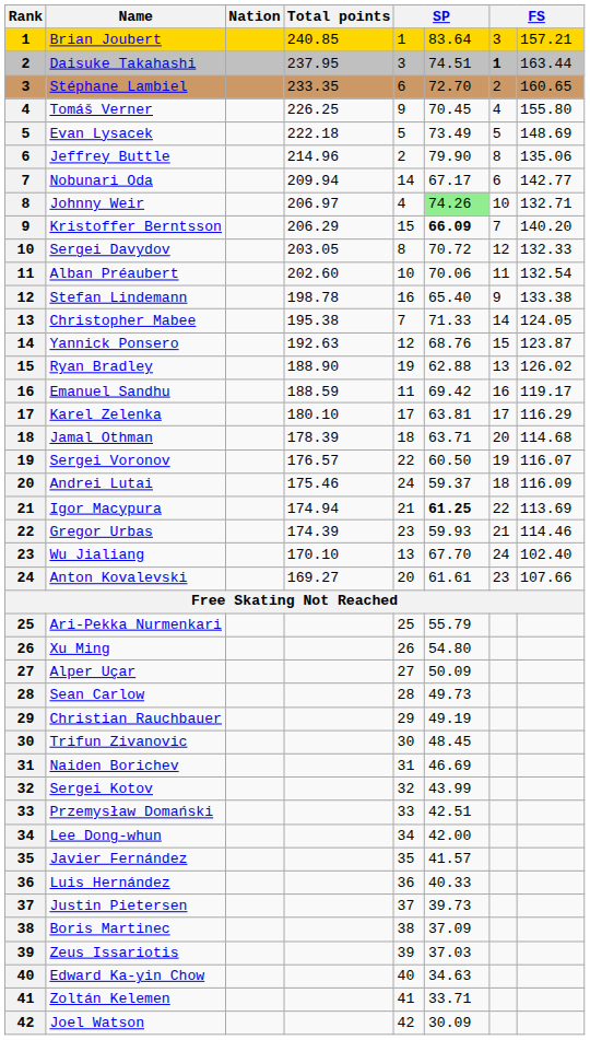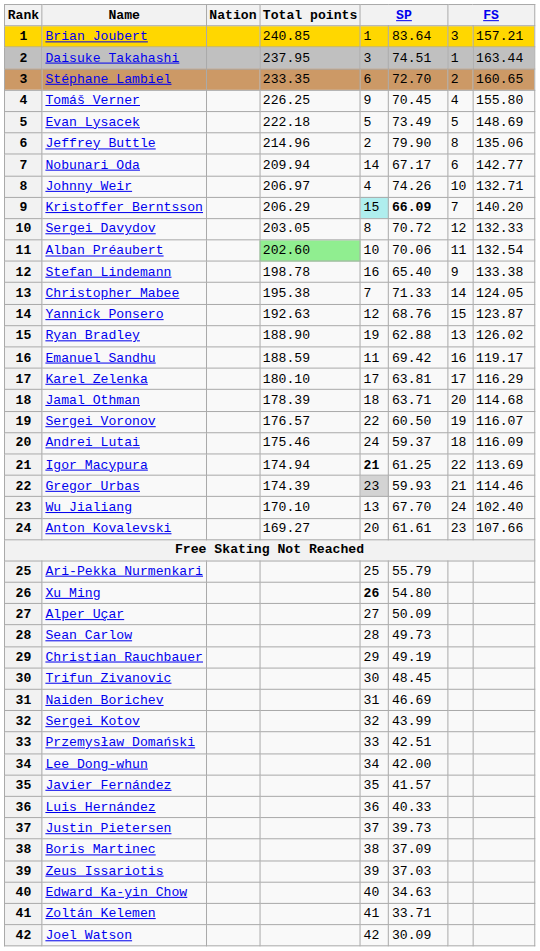Daisuke Takahashi | column 7: bold -> normal
Johnny Weir | column 6: lightgreen background -> no background
Kristoffer Berntsson | column 5: no background -> paleturquoise background
Alban Préaubert | Total points: no background -> lightgreen background
Igor Macypura | column 5: normal -> bold
Igor Macypura | column 6: bold -> normal
Gregor Urbas | column 5: no background -> lightgrey background
Xu Ming | column 5: normal -> bold
